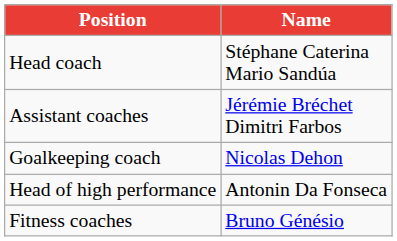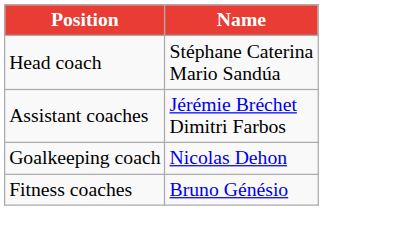- row: Head of high performance | Antonin Da Fonseca
